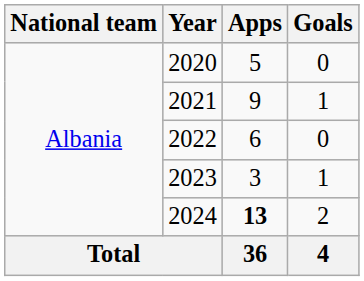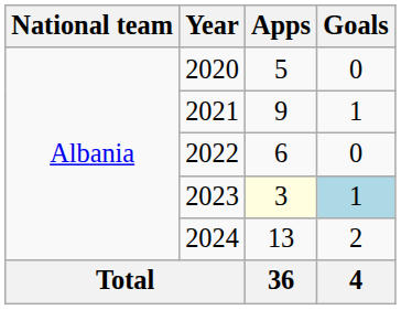2023 | Apps: no background -> lightyellow background
2023 | Goals: no background -> lightblue background
2024 | Apps: bold -> normal
